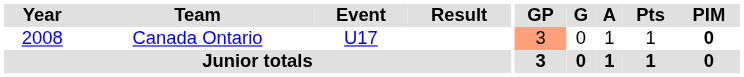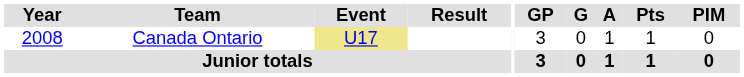Canada Ontario | Event: no background -> khaki background
Canada Ontario | GP: lightsalmon background -> no background
Canada Ontario | PIM: bold -> normal
